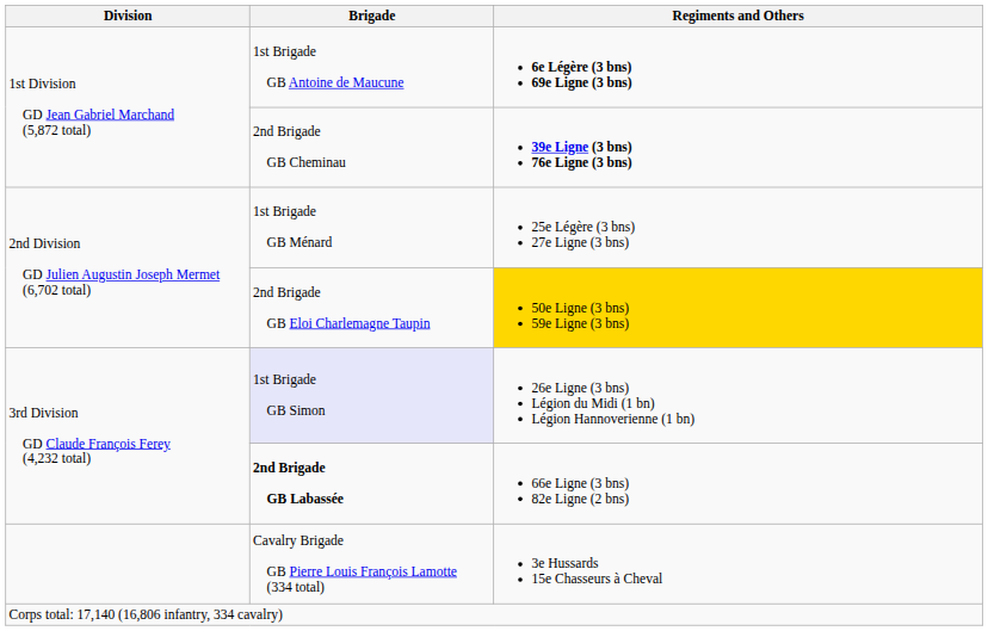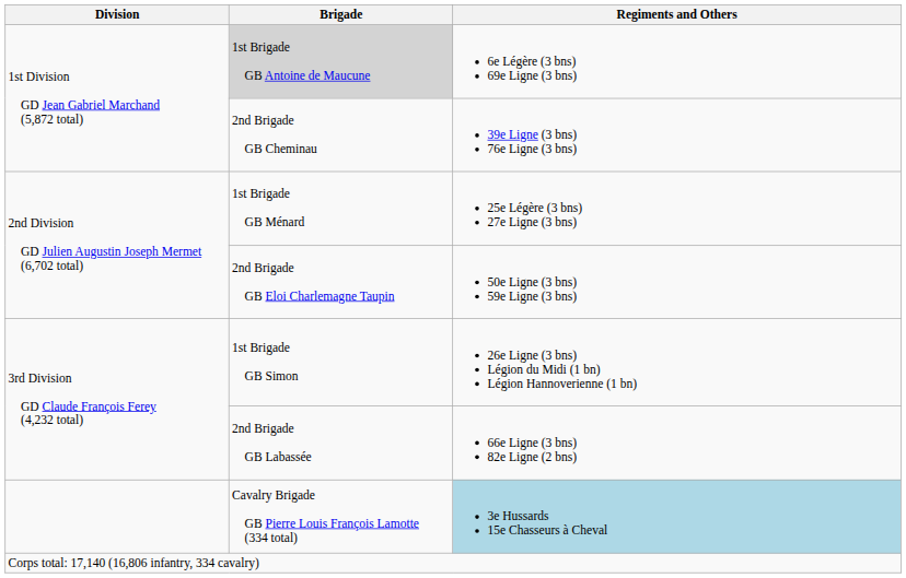row 2 | Brigade: no background -> lightgrey background
row 2 | Regiments and Others: bold -> normal
row 3 | Regiments and Others: bold -> normal
row 5 | Regiments and Others: gold background -> no background
row 6 | Brigade: lavender background -> no background
row 7 | Brigade: bold -> normal
row 8 | Regiments and Others: no background -> lightblue background
